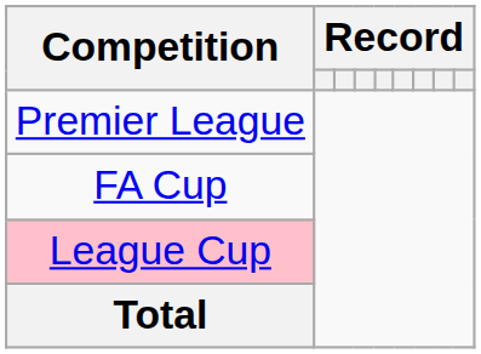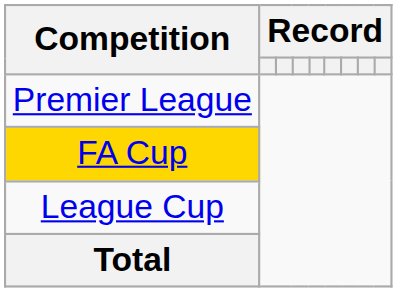FA Cup | Competition: no background -> gold background
League Cup | Competition: pink background -> no background
